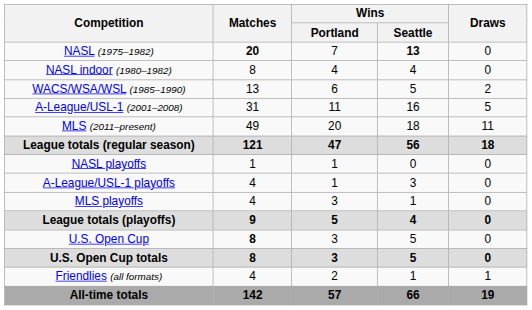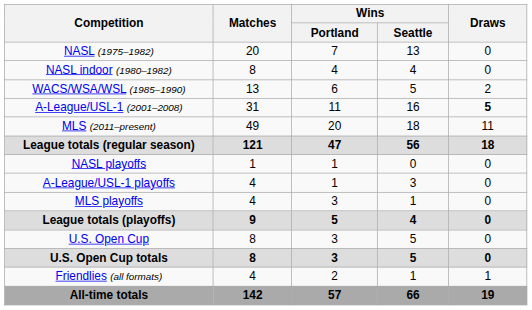NASL (1975–1982) | Matches: bold -> normal
NASL (1975–1982) | Wins / Seattle: bold -> normal
A-League/USL-1 (2001–2008) | Draws: normal -> bold
U.S. Open Cup | Matches: bold -> normal
